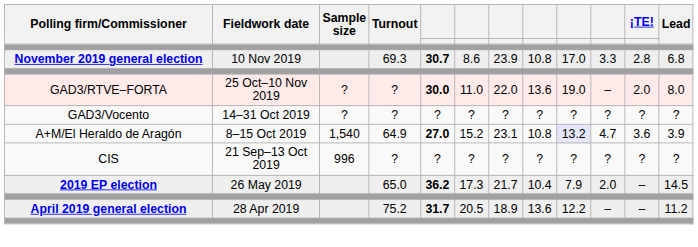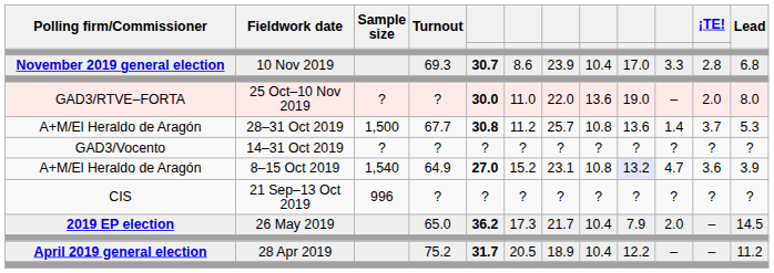10 Nov 2019 | column 8: 10.8 -> 10.4
+ row: A+M/El Heraldo de Aragón | 28–31 Oct 2019 | 1,500 | 67.7 | 30.8 | 11.2 | 25.7 | 10.8 | 13.6 | 1.4 | 3.7 | 5.3
28 Apr 2019 | column 8: 13.6 -> 10.4
